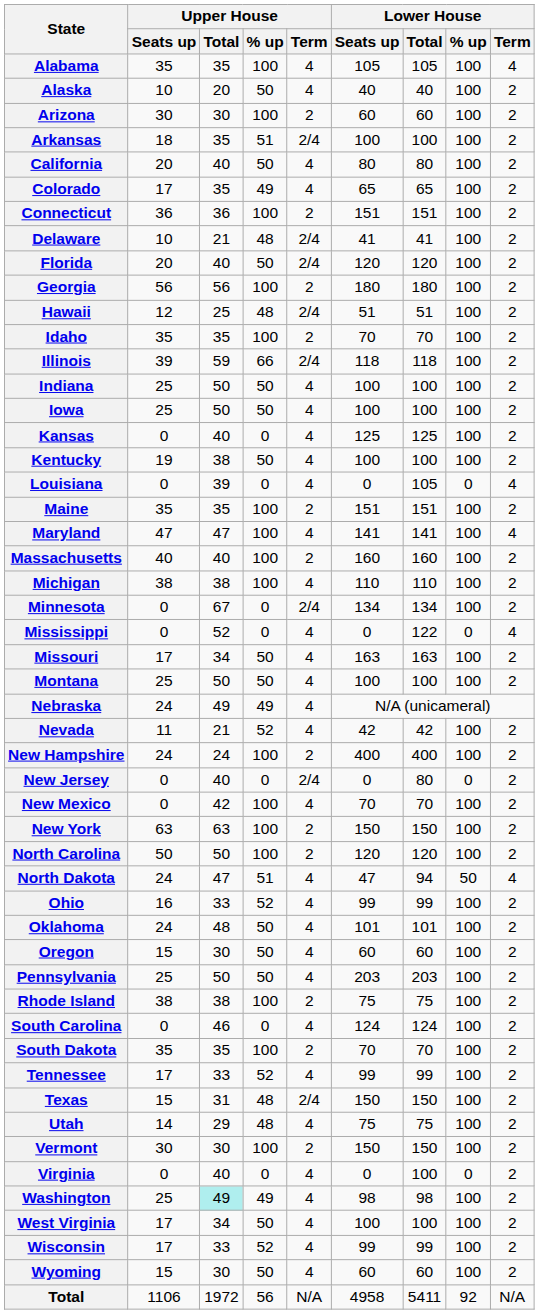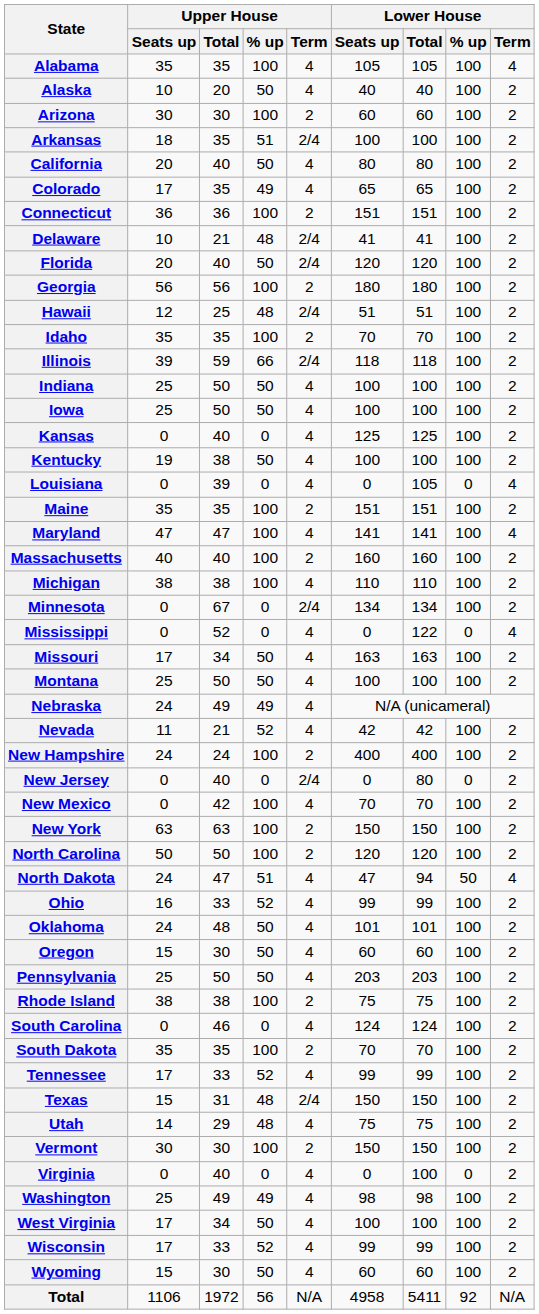Washington | Upper House / Total: paleturquoise background -> no background
